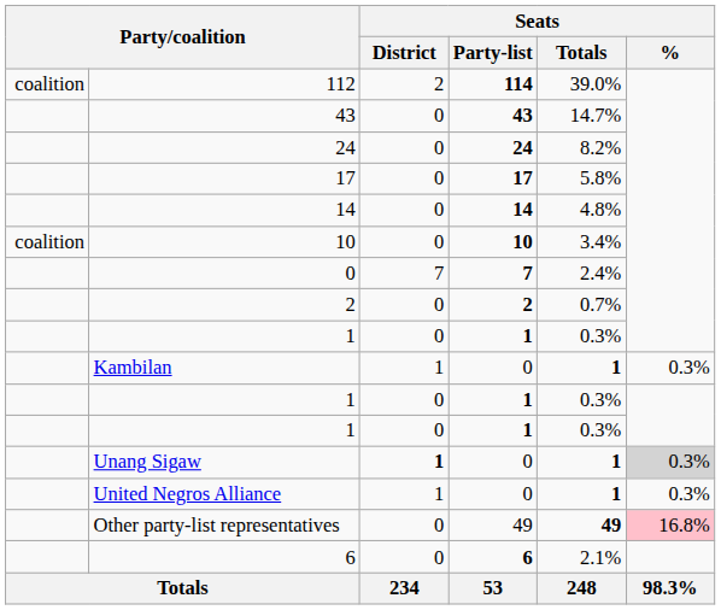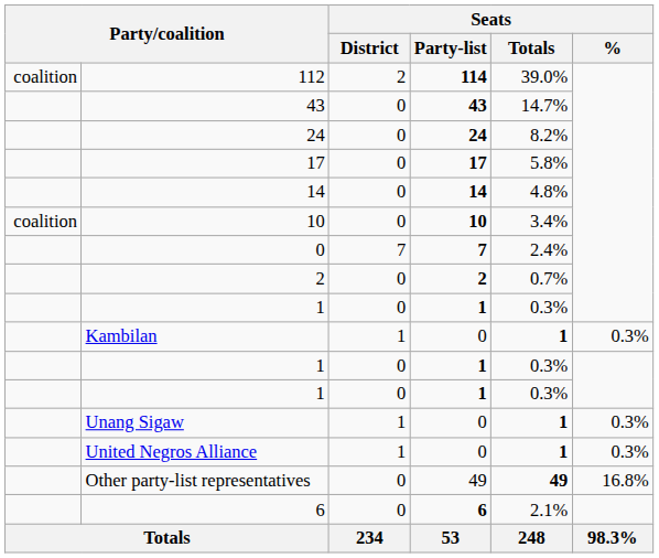Unang Sigaw | Seats / District: bold -> normal
Unang Sigaw | Seats / %: lightgrey background -> no background
Other party-list representatives | Seats / %: pink background -> no background
